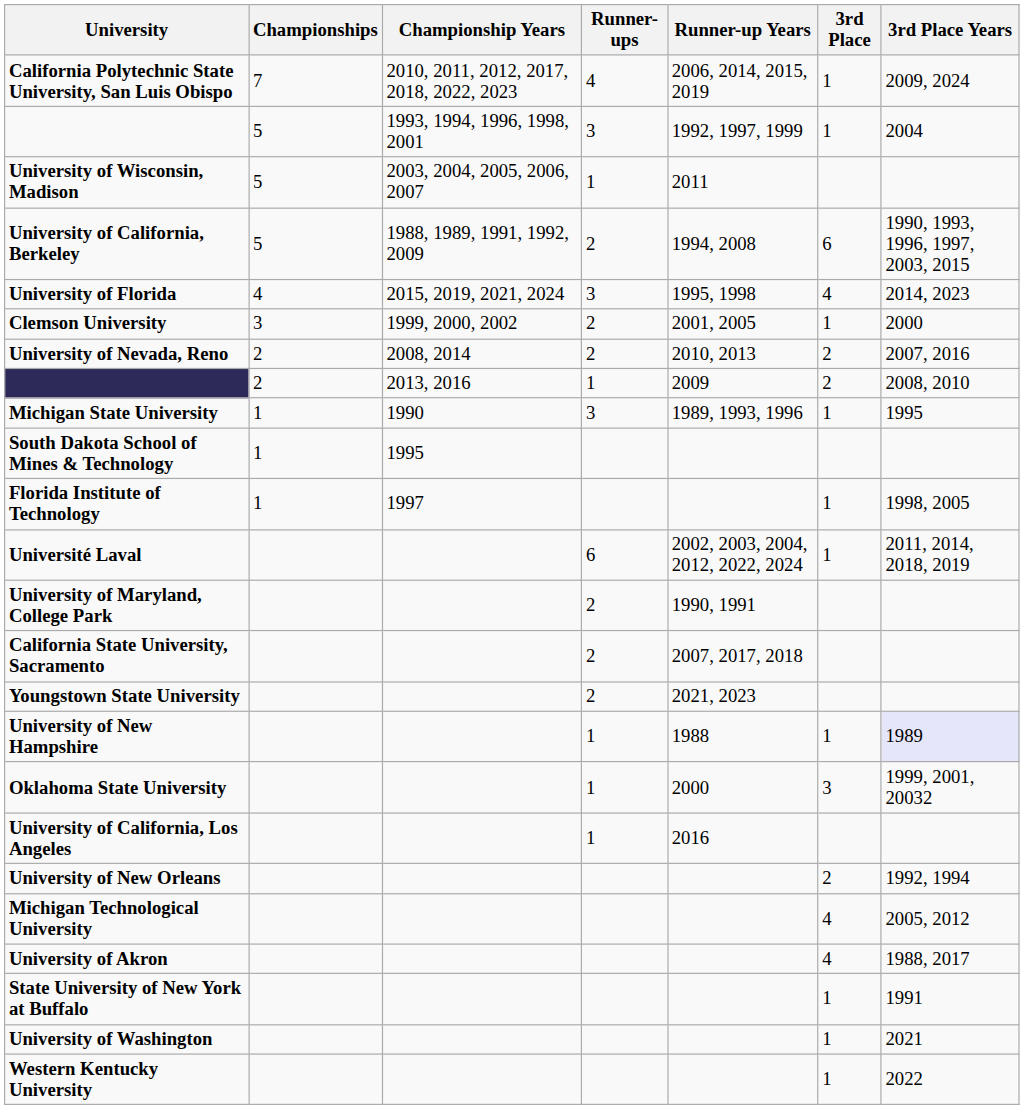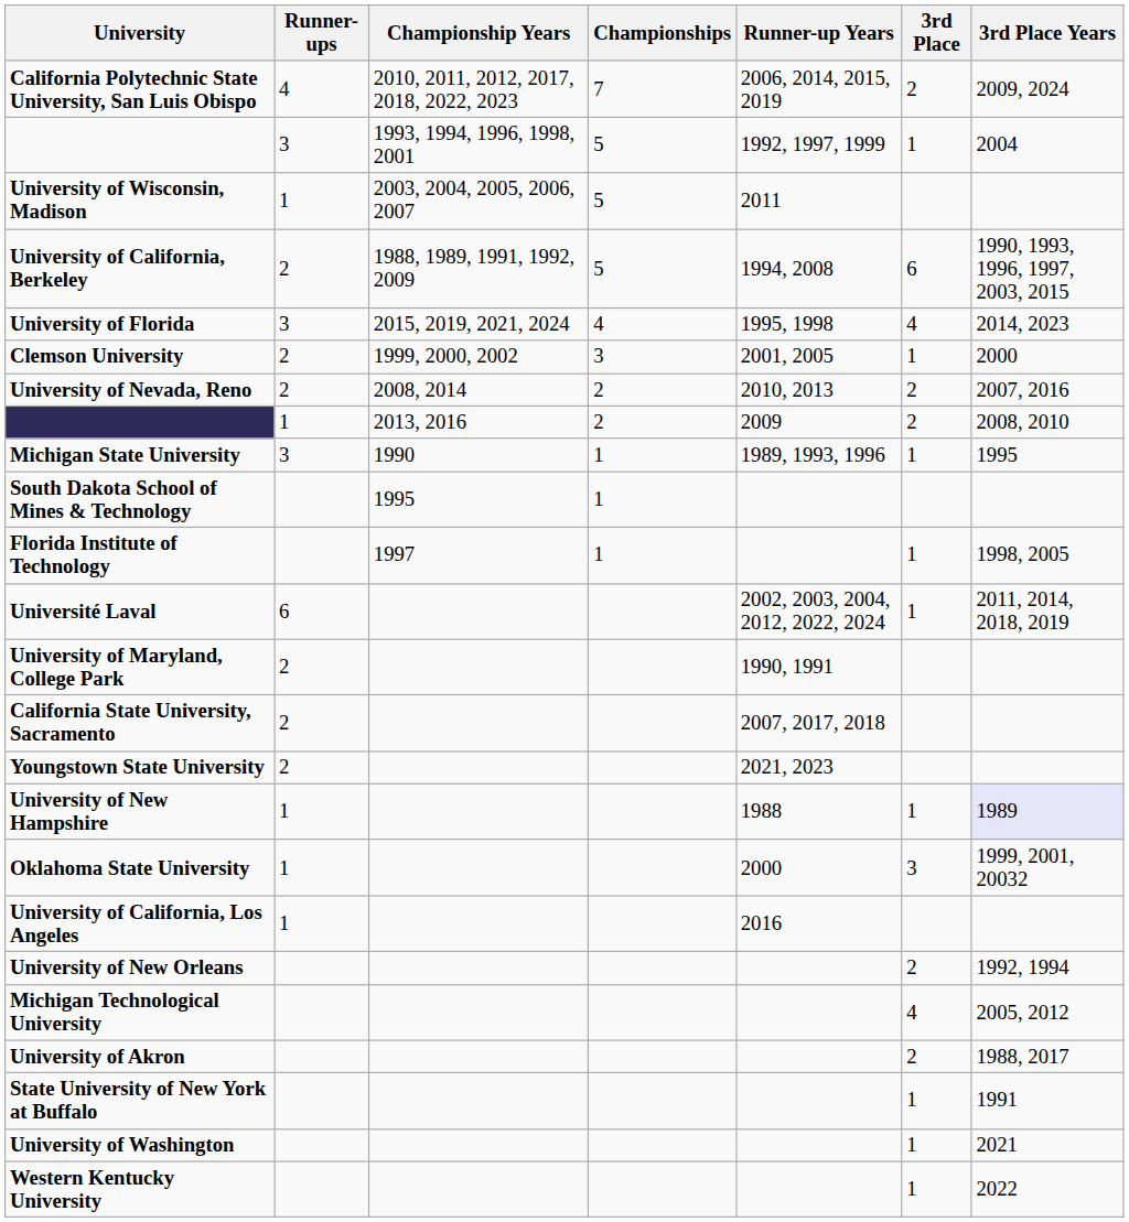columns swapped: Championships <-> Runner-ups
California Polytechnic State University, San Luis Obispo | 3rd Place: 1 -> 2
University of Akron | 3rd Place: 4 -> 2
